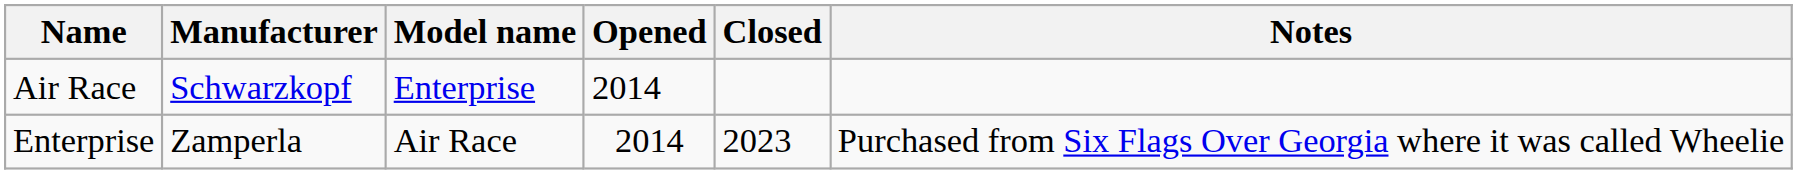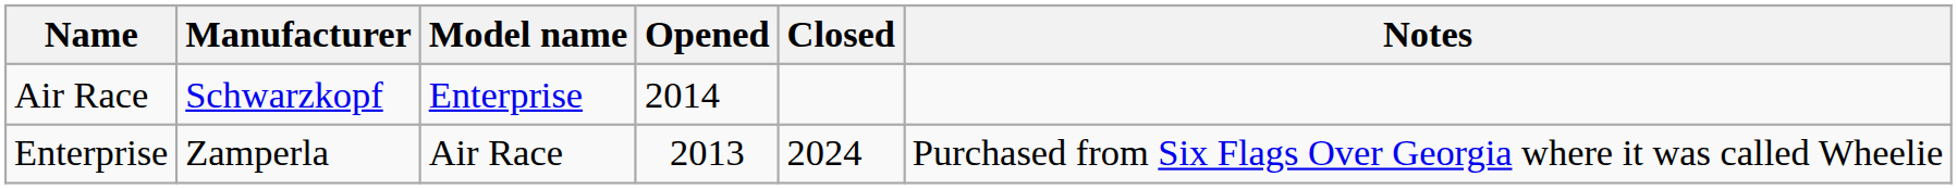row 3 | Opened: 2014 -> 2013
row 3 | Closed: 2023 -> 2024
